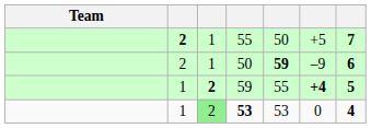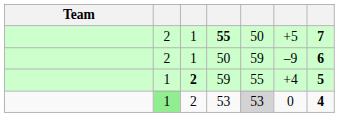row 2 | column 2: bold -> normal
row 2 | column 4: normal -> bold
row 3 | column 5: bold -> normal
row 4 | column 6: bold -> normal
row 5 | column 2: no background -> lightgreen background
row 5 | column 3: lightgreen background -> no background
row 5 | column 4: bold -> normal
row 5 | column 5: no background -> lightgrey background
